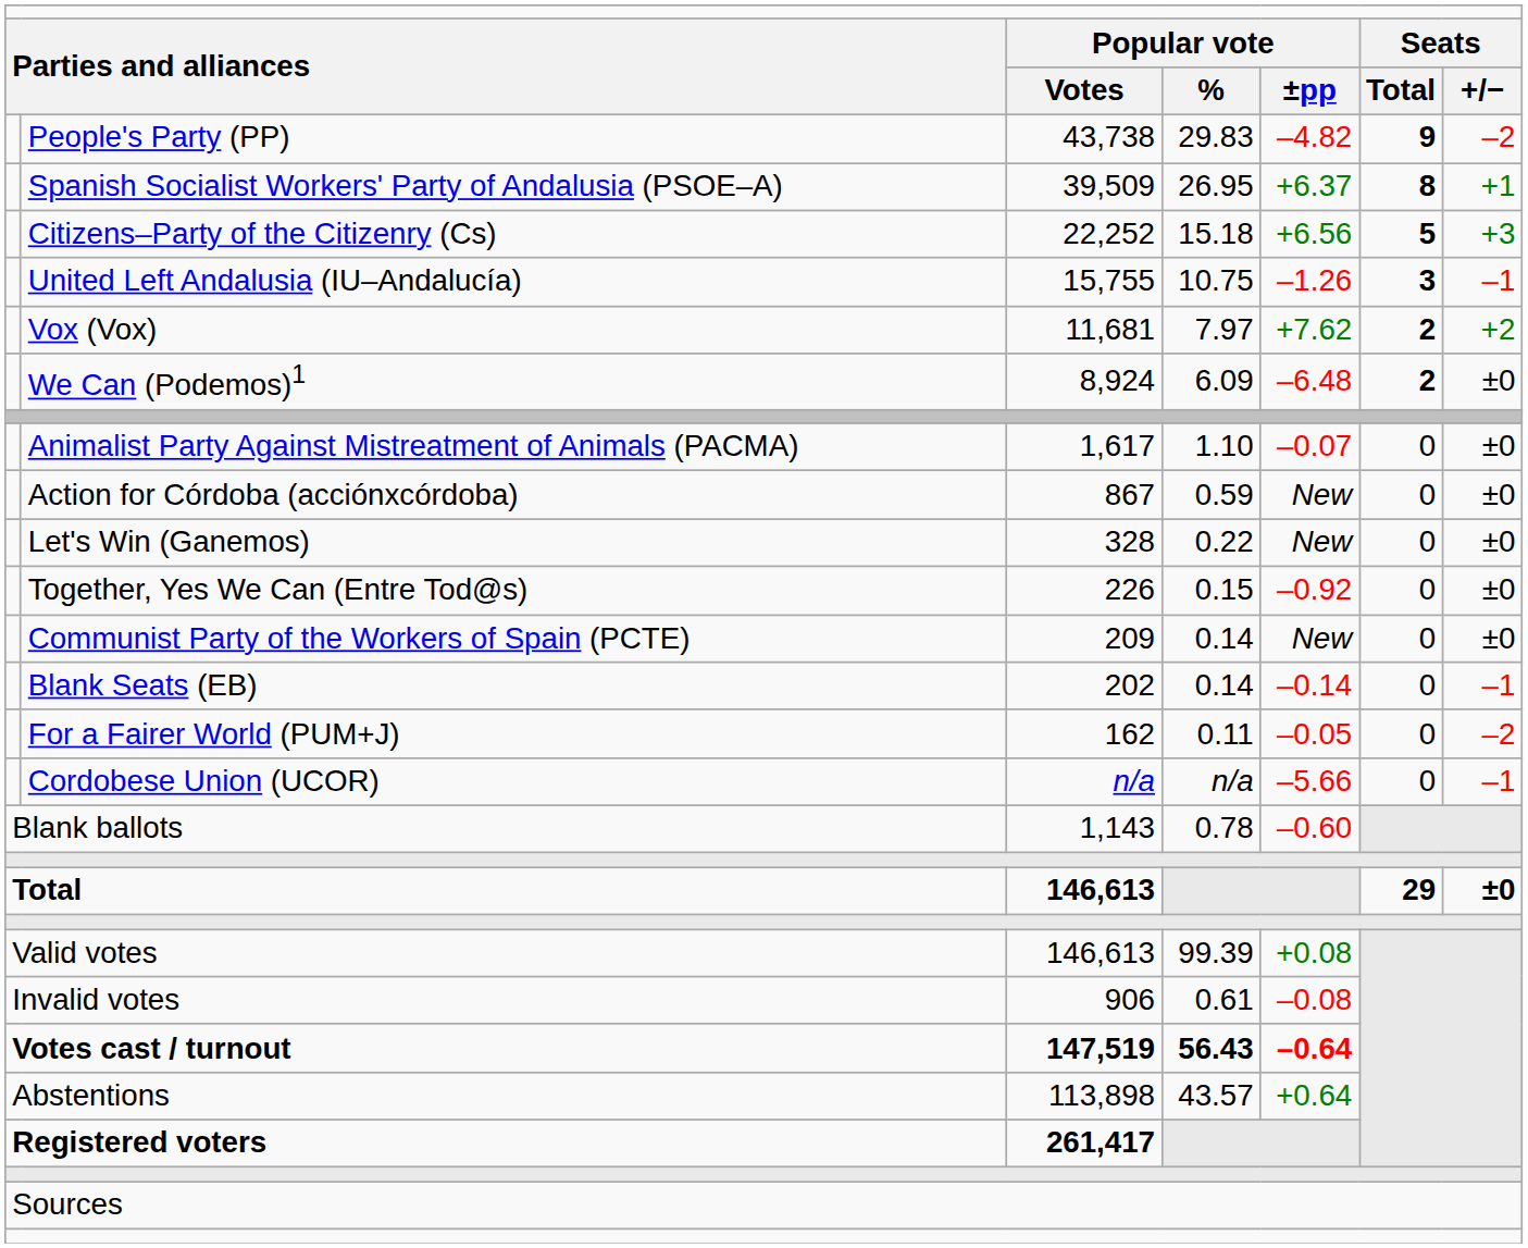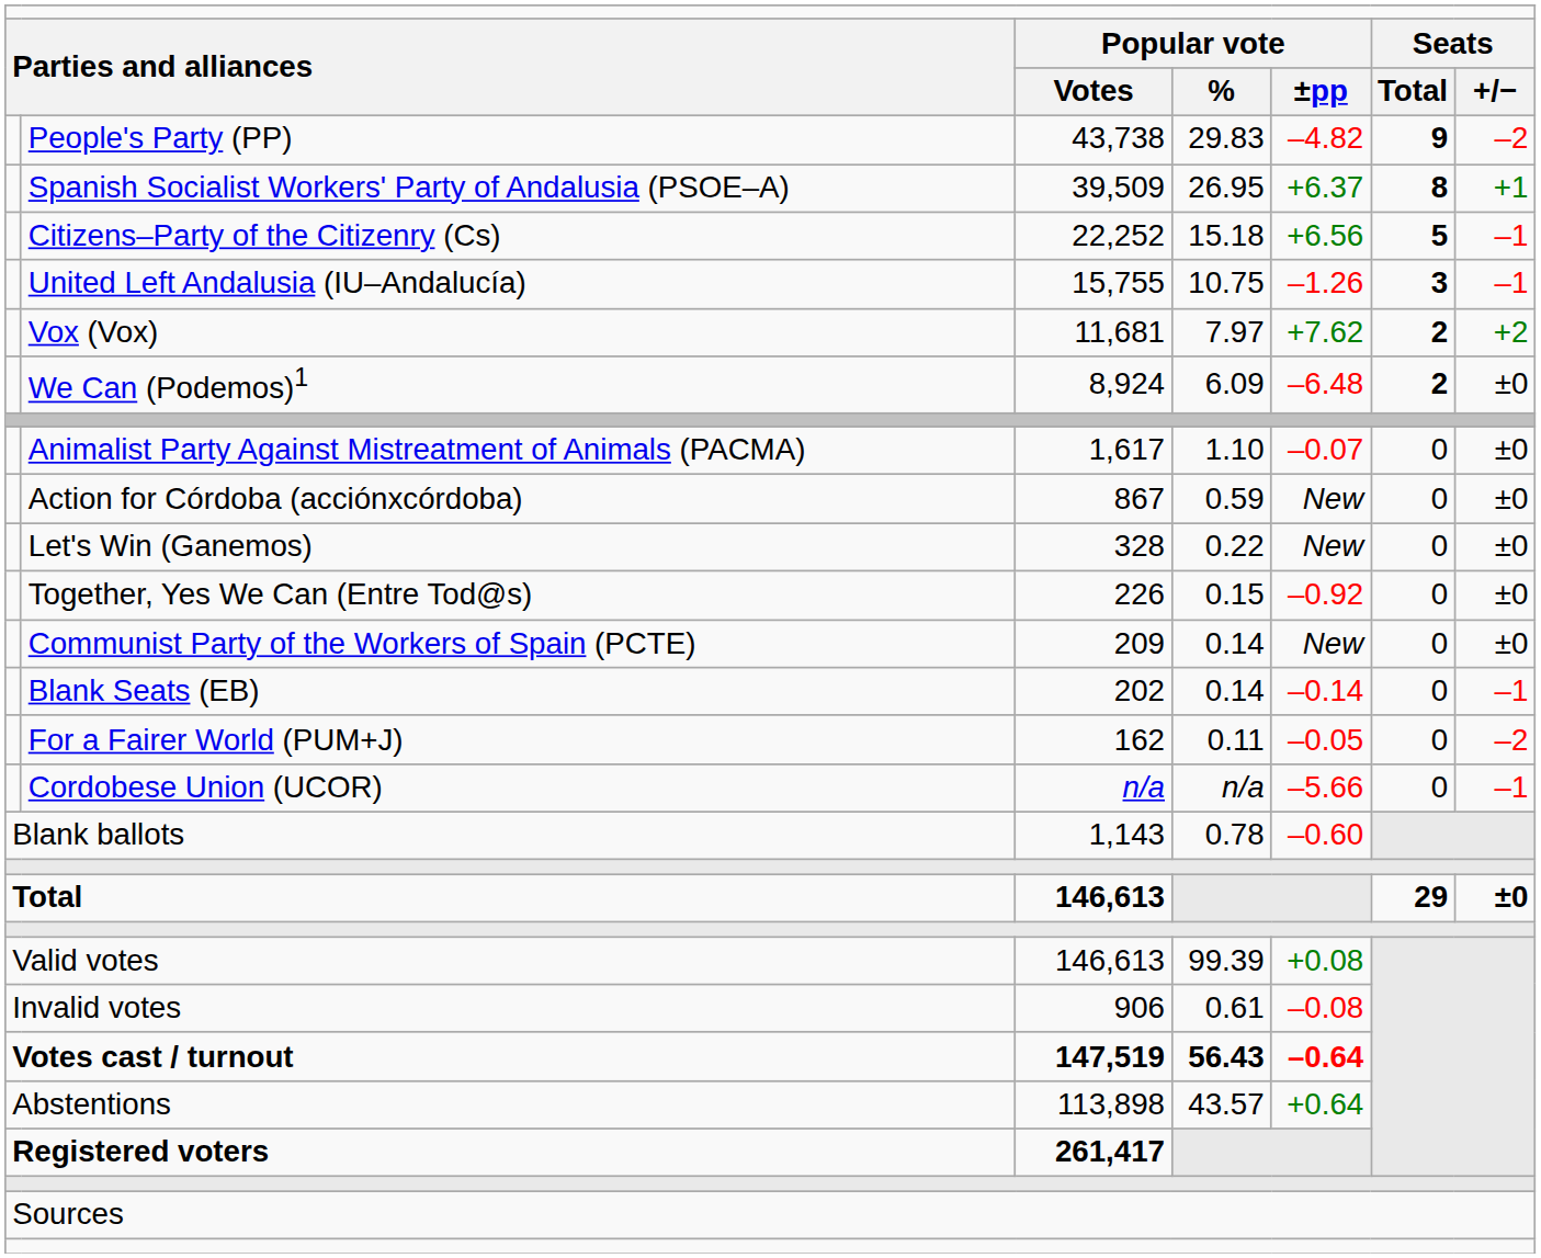Citizens–Party of the Citizenry (Cs) | column 7: +3 -> –1
